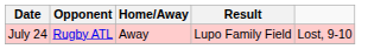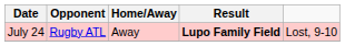July 24 | Result: normal -> bold
